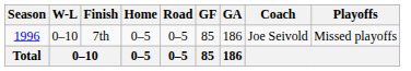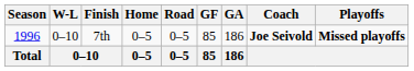7th | Coach: normal -> bold
7th | Playoffs: normal -> bold
